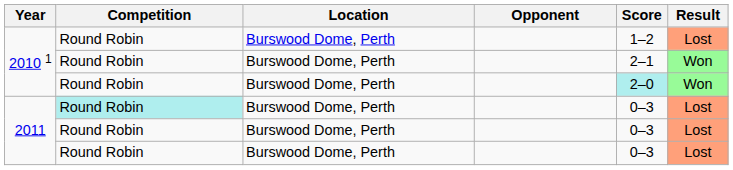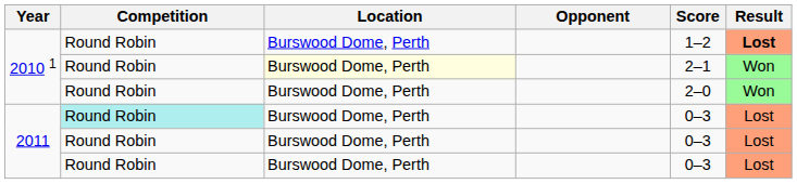row 2 | Result: normal -> bold
row 3 | Location: no background -> lightyellow background
row 4 | Score: paleturquoise background -> no background
